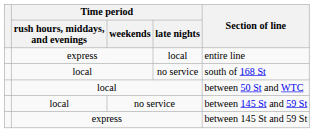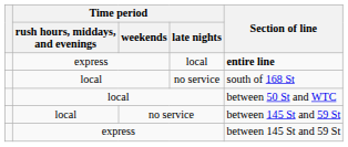express / local | Section of line: normal -> bold
